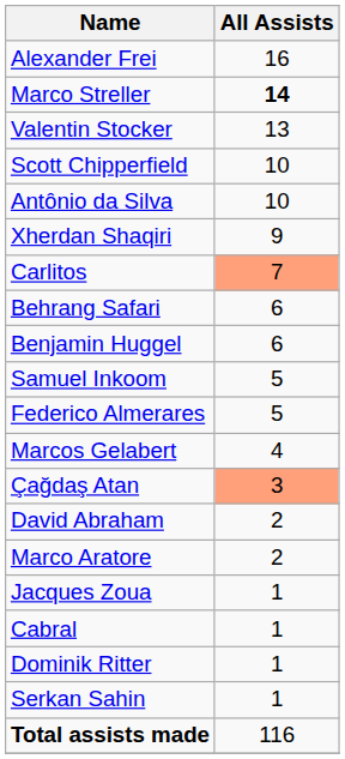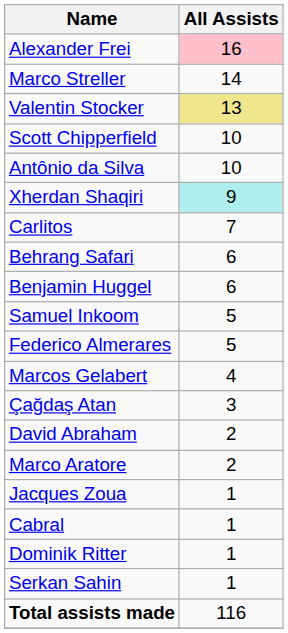Alexander Frei | All Assists: no background -> pink background
Marco Streller | All Assists: bold -> normal
Valentin Stocker | All Assists: no background -> khaki background
Xherdan Shaqiri | All Assists: no background -> paleturquoise background
Carlitos | All Assists: lightsalmon background -> no background
Çağdaş Atan | All Assists: lightsalmon background -> no background
